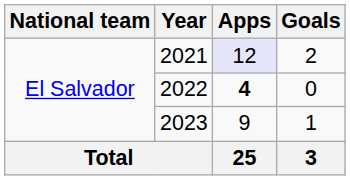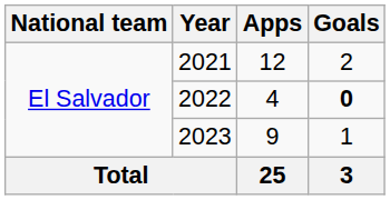2021 | Apps: lavender background -> no background
2022 | Apps: bold -> normal
2022 | Goals: normal -> bold
